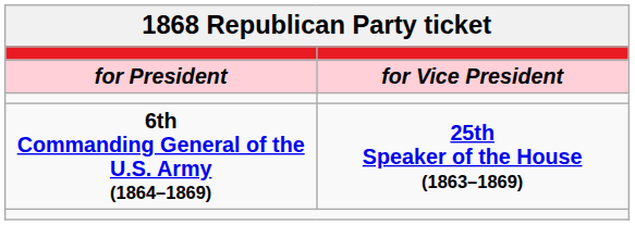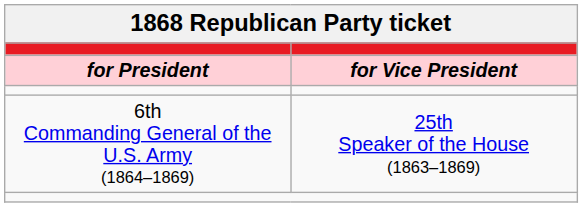6th Commanding General of the U.S. Army (1864–1869) | column 1: bold -> normal
6th Commanding General of the U.S. Army (1864–1869) | column 2: bold -> normal
